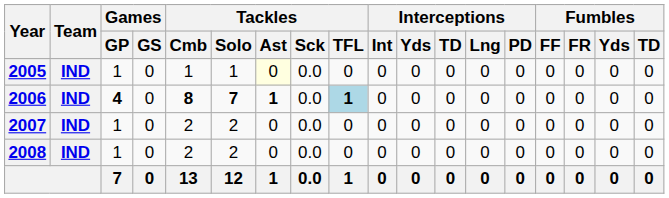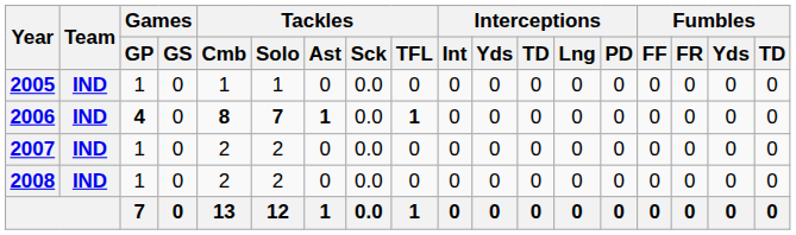2005 | Tackles / Ast: lightyellow background -> no background
2006 | Tackles / TFL: lightblue background -> no background
